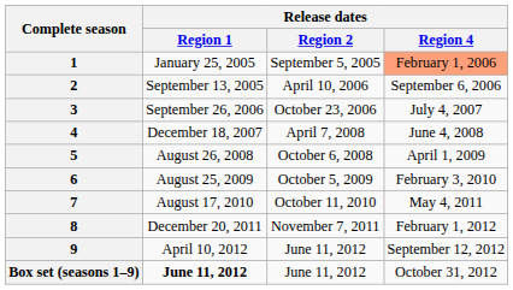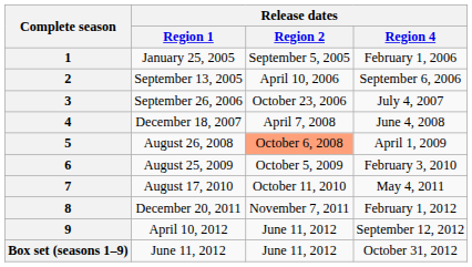1 | Release dates / Region 4: lightsalmon background -> no background
5 | Release dates / Region 2: no background -> lightsalmon background
Box set (seasons 1–9) | Release dates / Region 1: bold -> normal
